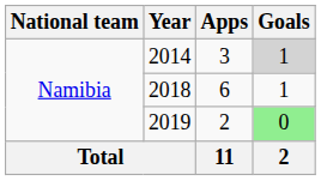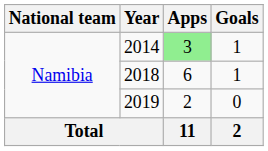2014 | Apps: no background -> lightgreen background
2014 | Goals: lightgrey background -> no background
2019 | Goals: lightgreen background -> no background
